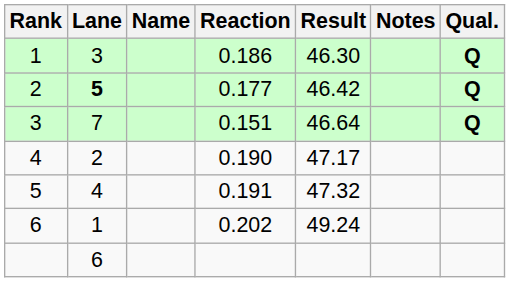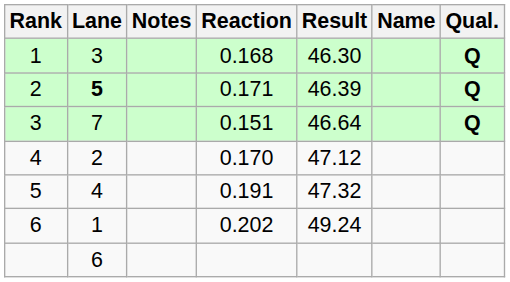columns swapped: Name <-> Notes
row 2 | Reaction: 0.186 -> 0.168
row 3 | Reaction: 0.177 -> 0.171
row 3 | Result: 46.42 -> 46.39
row 5 | Reaction: 0.190 -> 0.170
row 5 | Result: 47.17 -> 47.12
